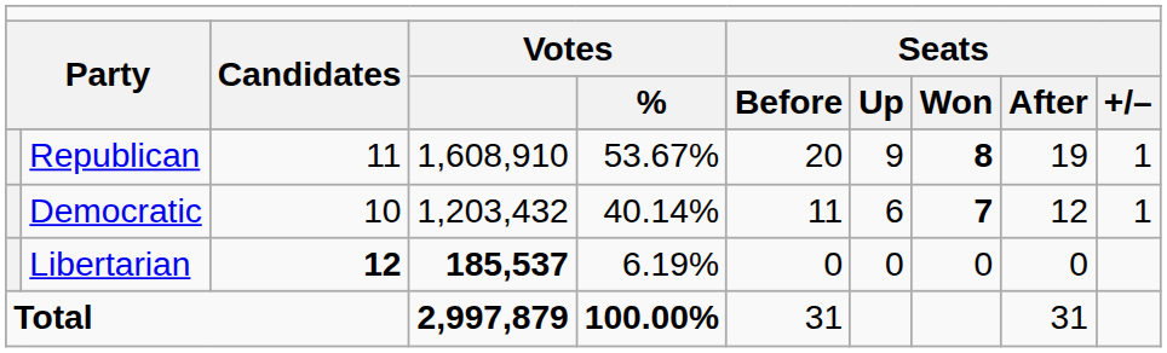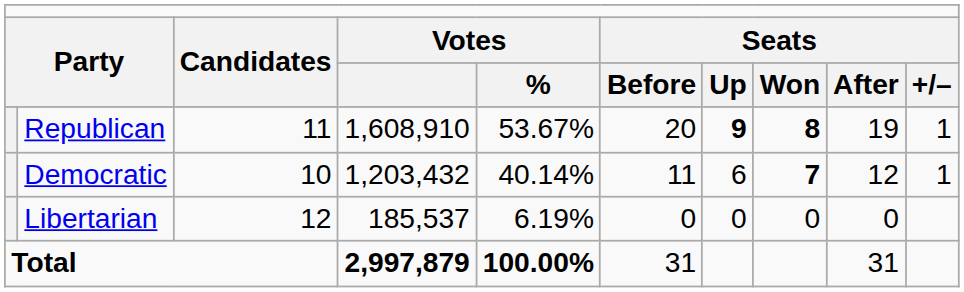Republican | column 7: normal -> bold
Libertarian | column 3: bold -> normal
Libertarian | column 4: bold -> normal
